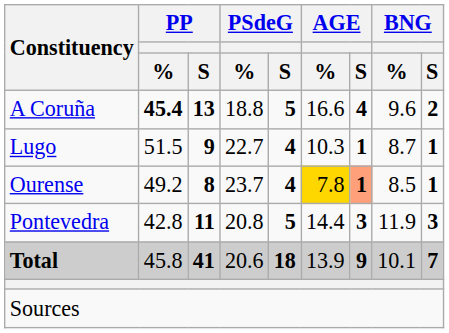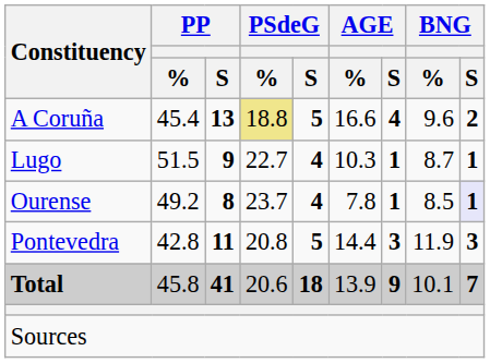A Coruña | PP / %: bold -> normal
A Coruña | PSdeG / %: no background -> khaki background
Ourense | AGE / %: gold background -> no background
Ourense | AGE / S: lightsalmon background -> no background
Ourense | BNG / S: no background -> lavender background
